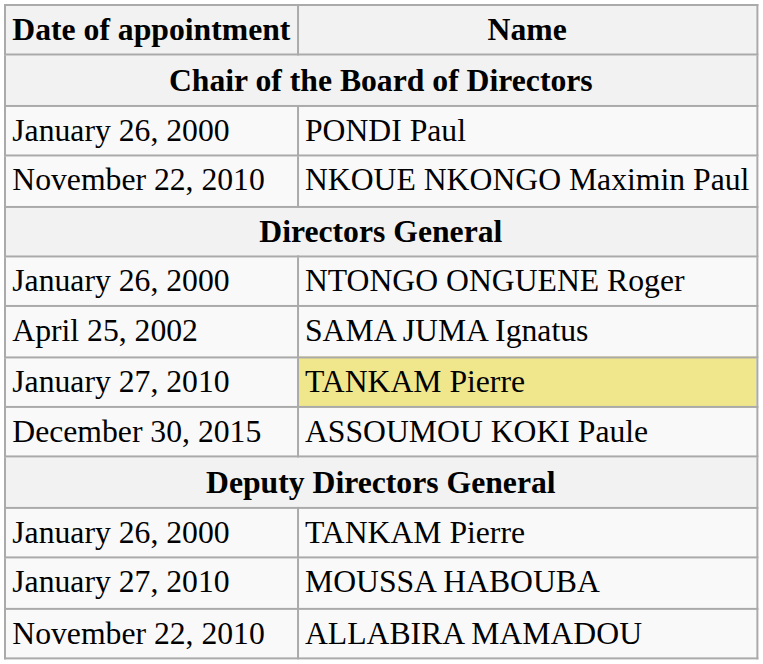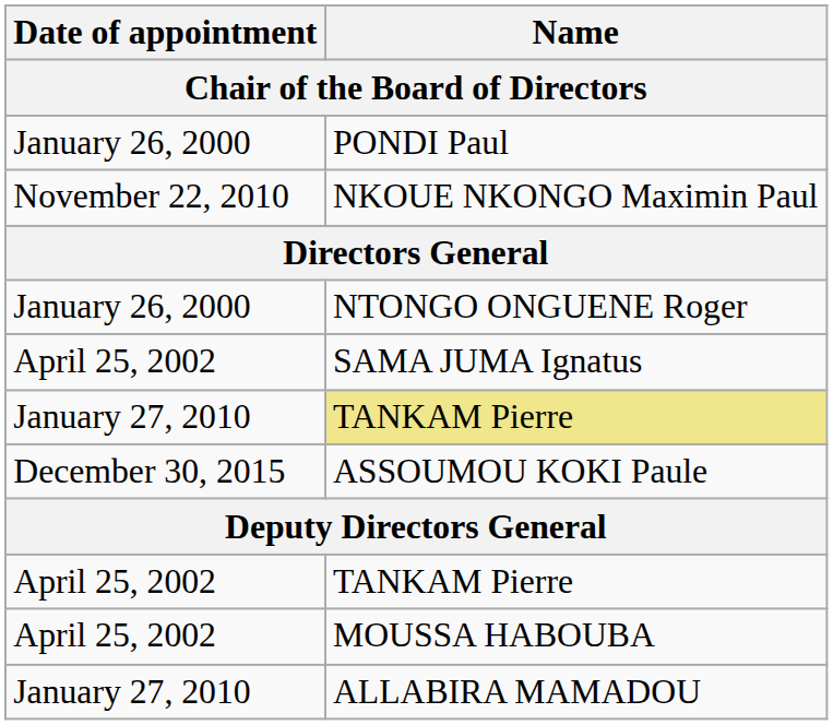row 11 | Date of appointment: January 26, 2000 -> April 25, 2002
row 12 | Date of appointment: January 27, 2010 -> April 25, 2002
row 13 | Date of appointment: November 22, 2010 -> January 27, 2010
